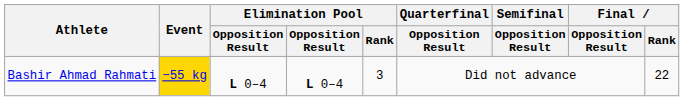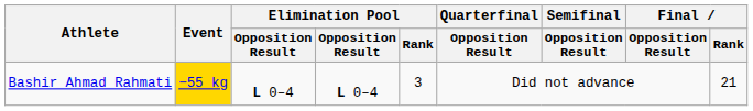Bashir Ahmad Rahmati | Final / Rank: 22 -> 21
